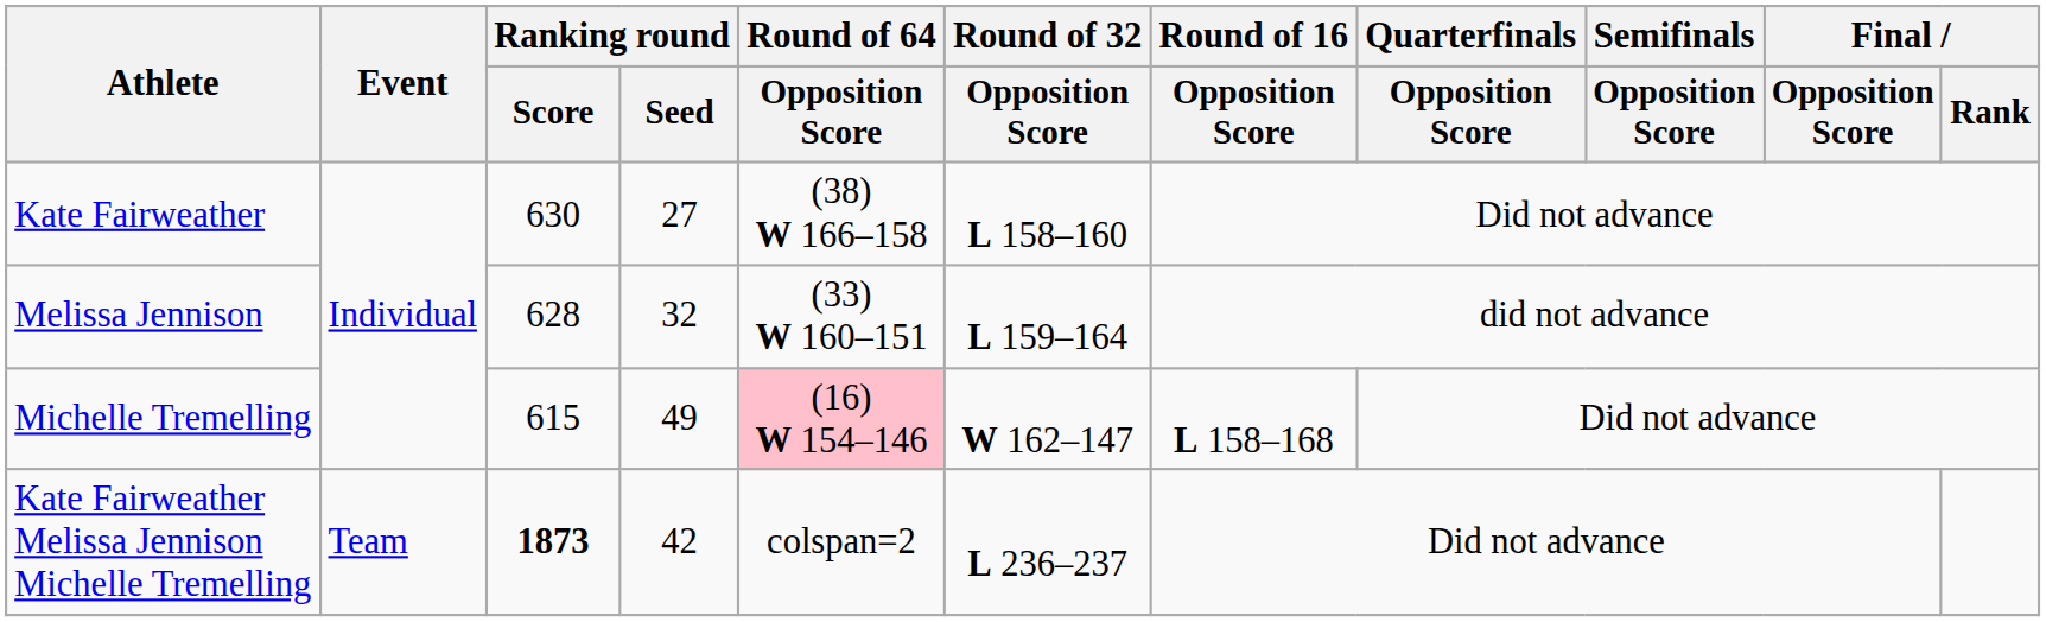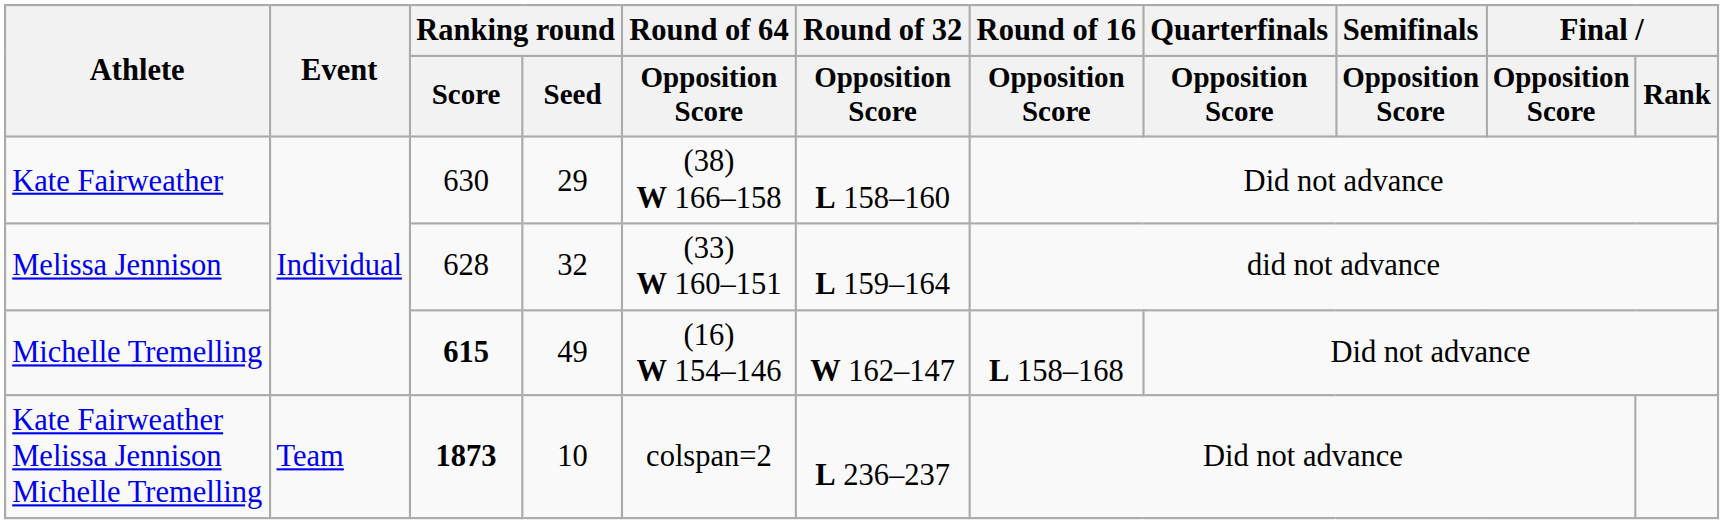Kate Fairweather | Ranking round / Seed: 27 -> 29
Michelle Tremelling | Ranking round / Score: normal -> bold
Michelle Tremelling | Round of 64 / Opposition Score: pink background -> no background
Kate Fairweather Melissa Jennison Michelle Tremelling | Ranking round / Seed: 42 -> 10
